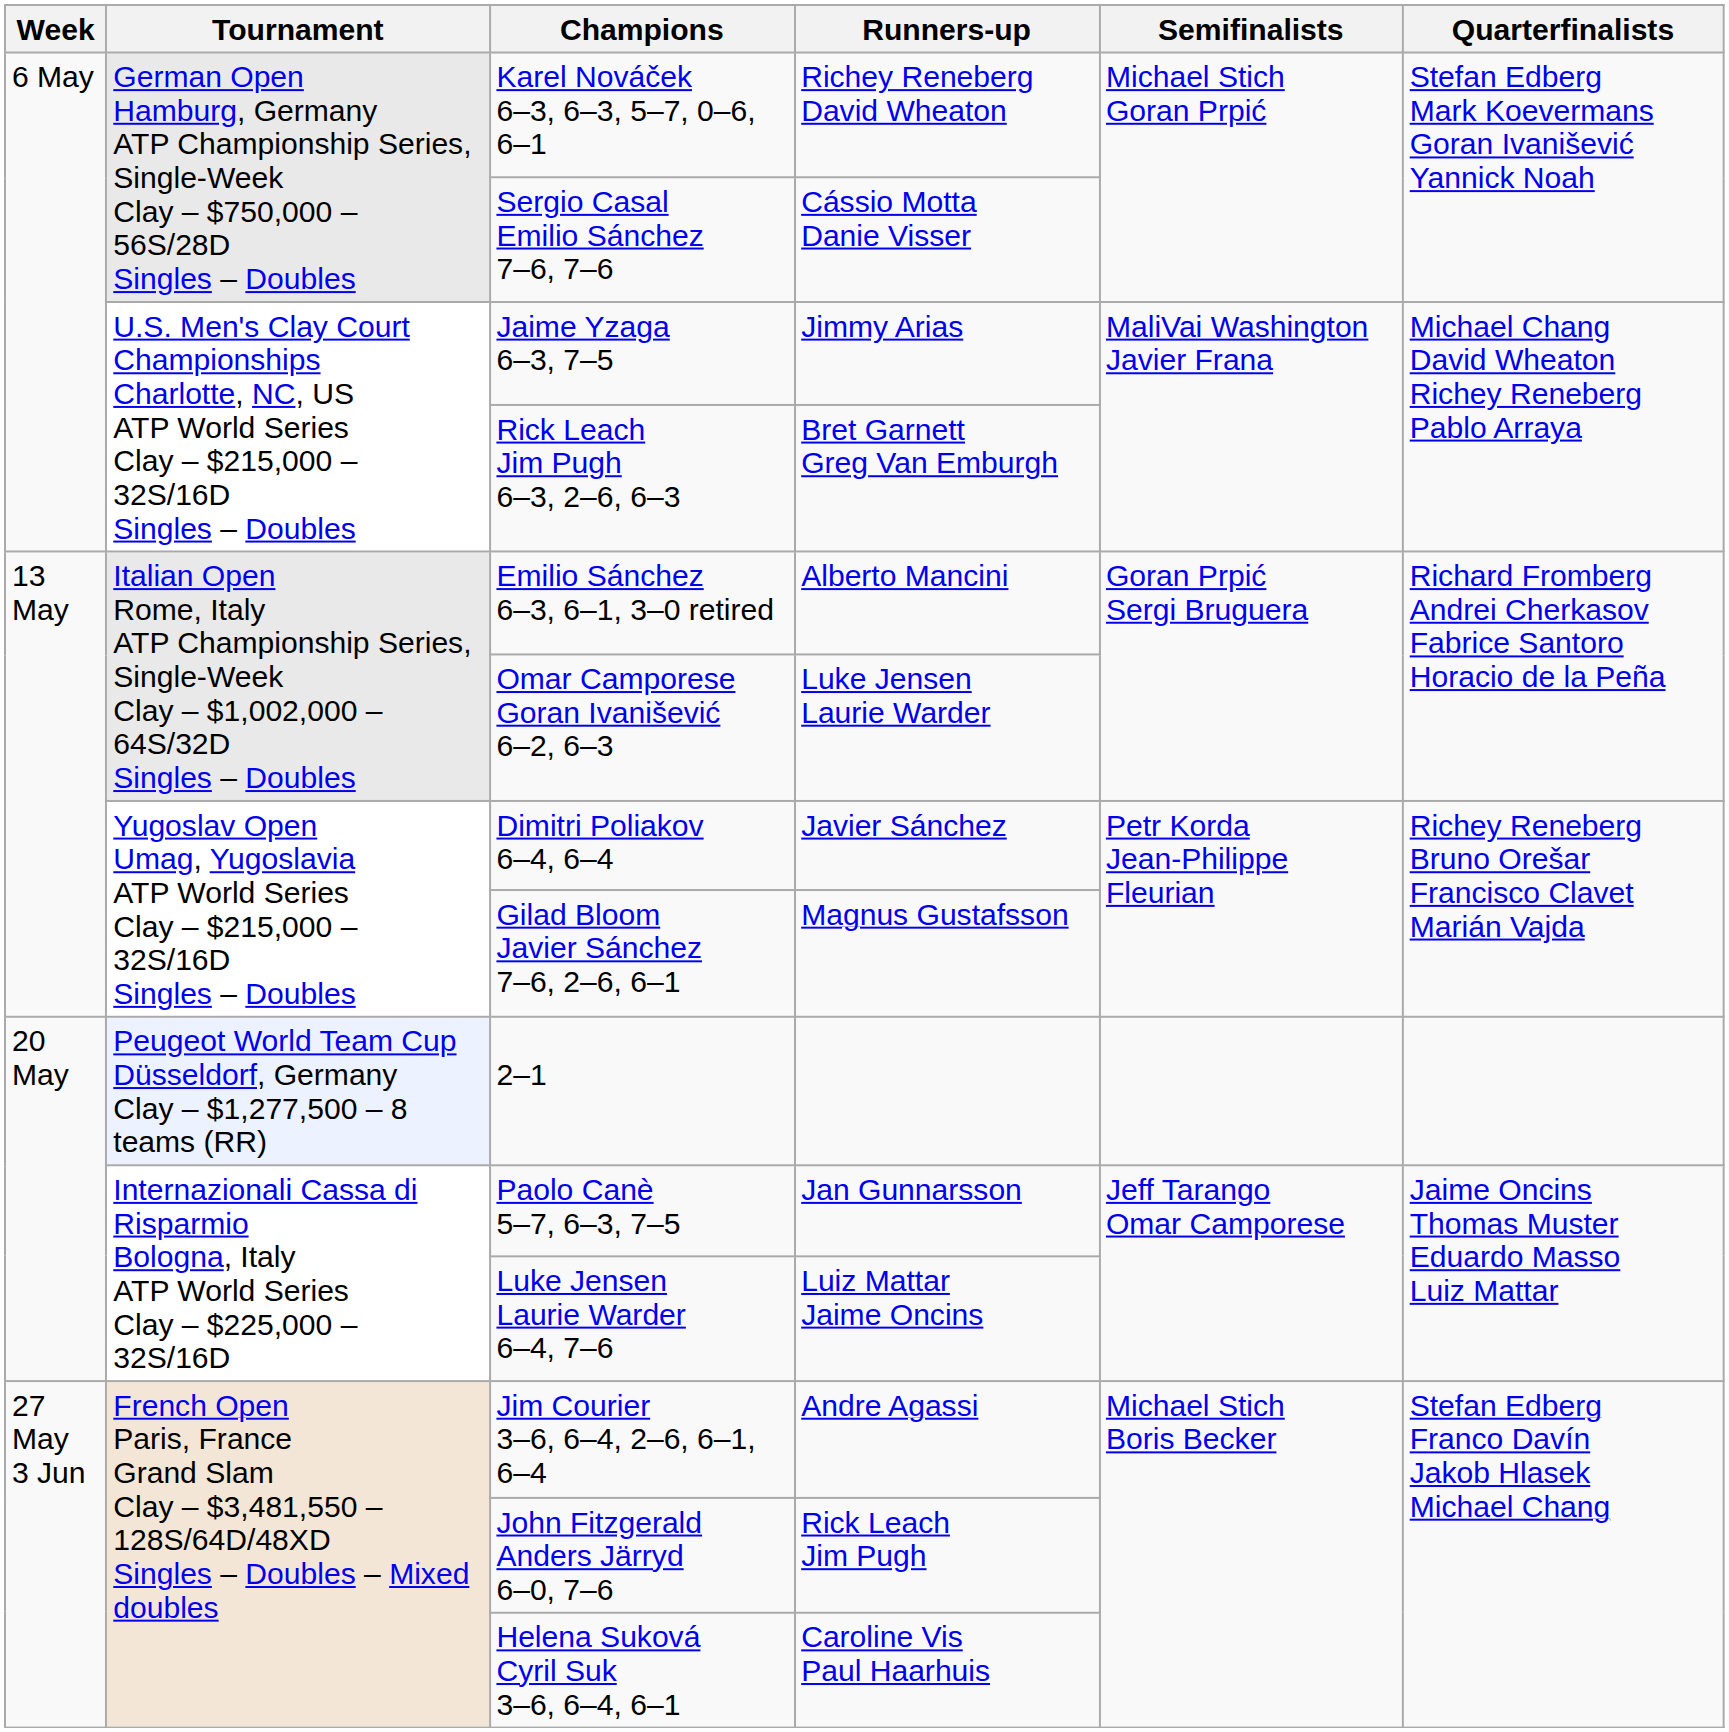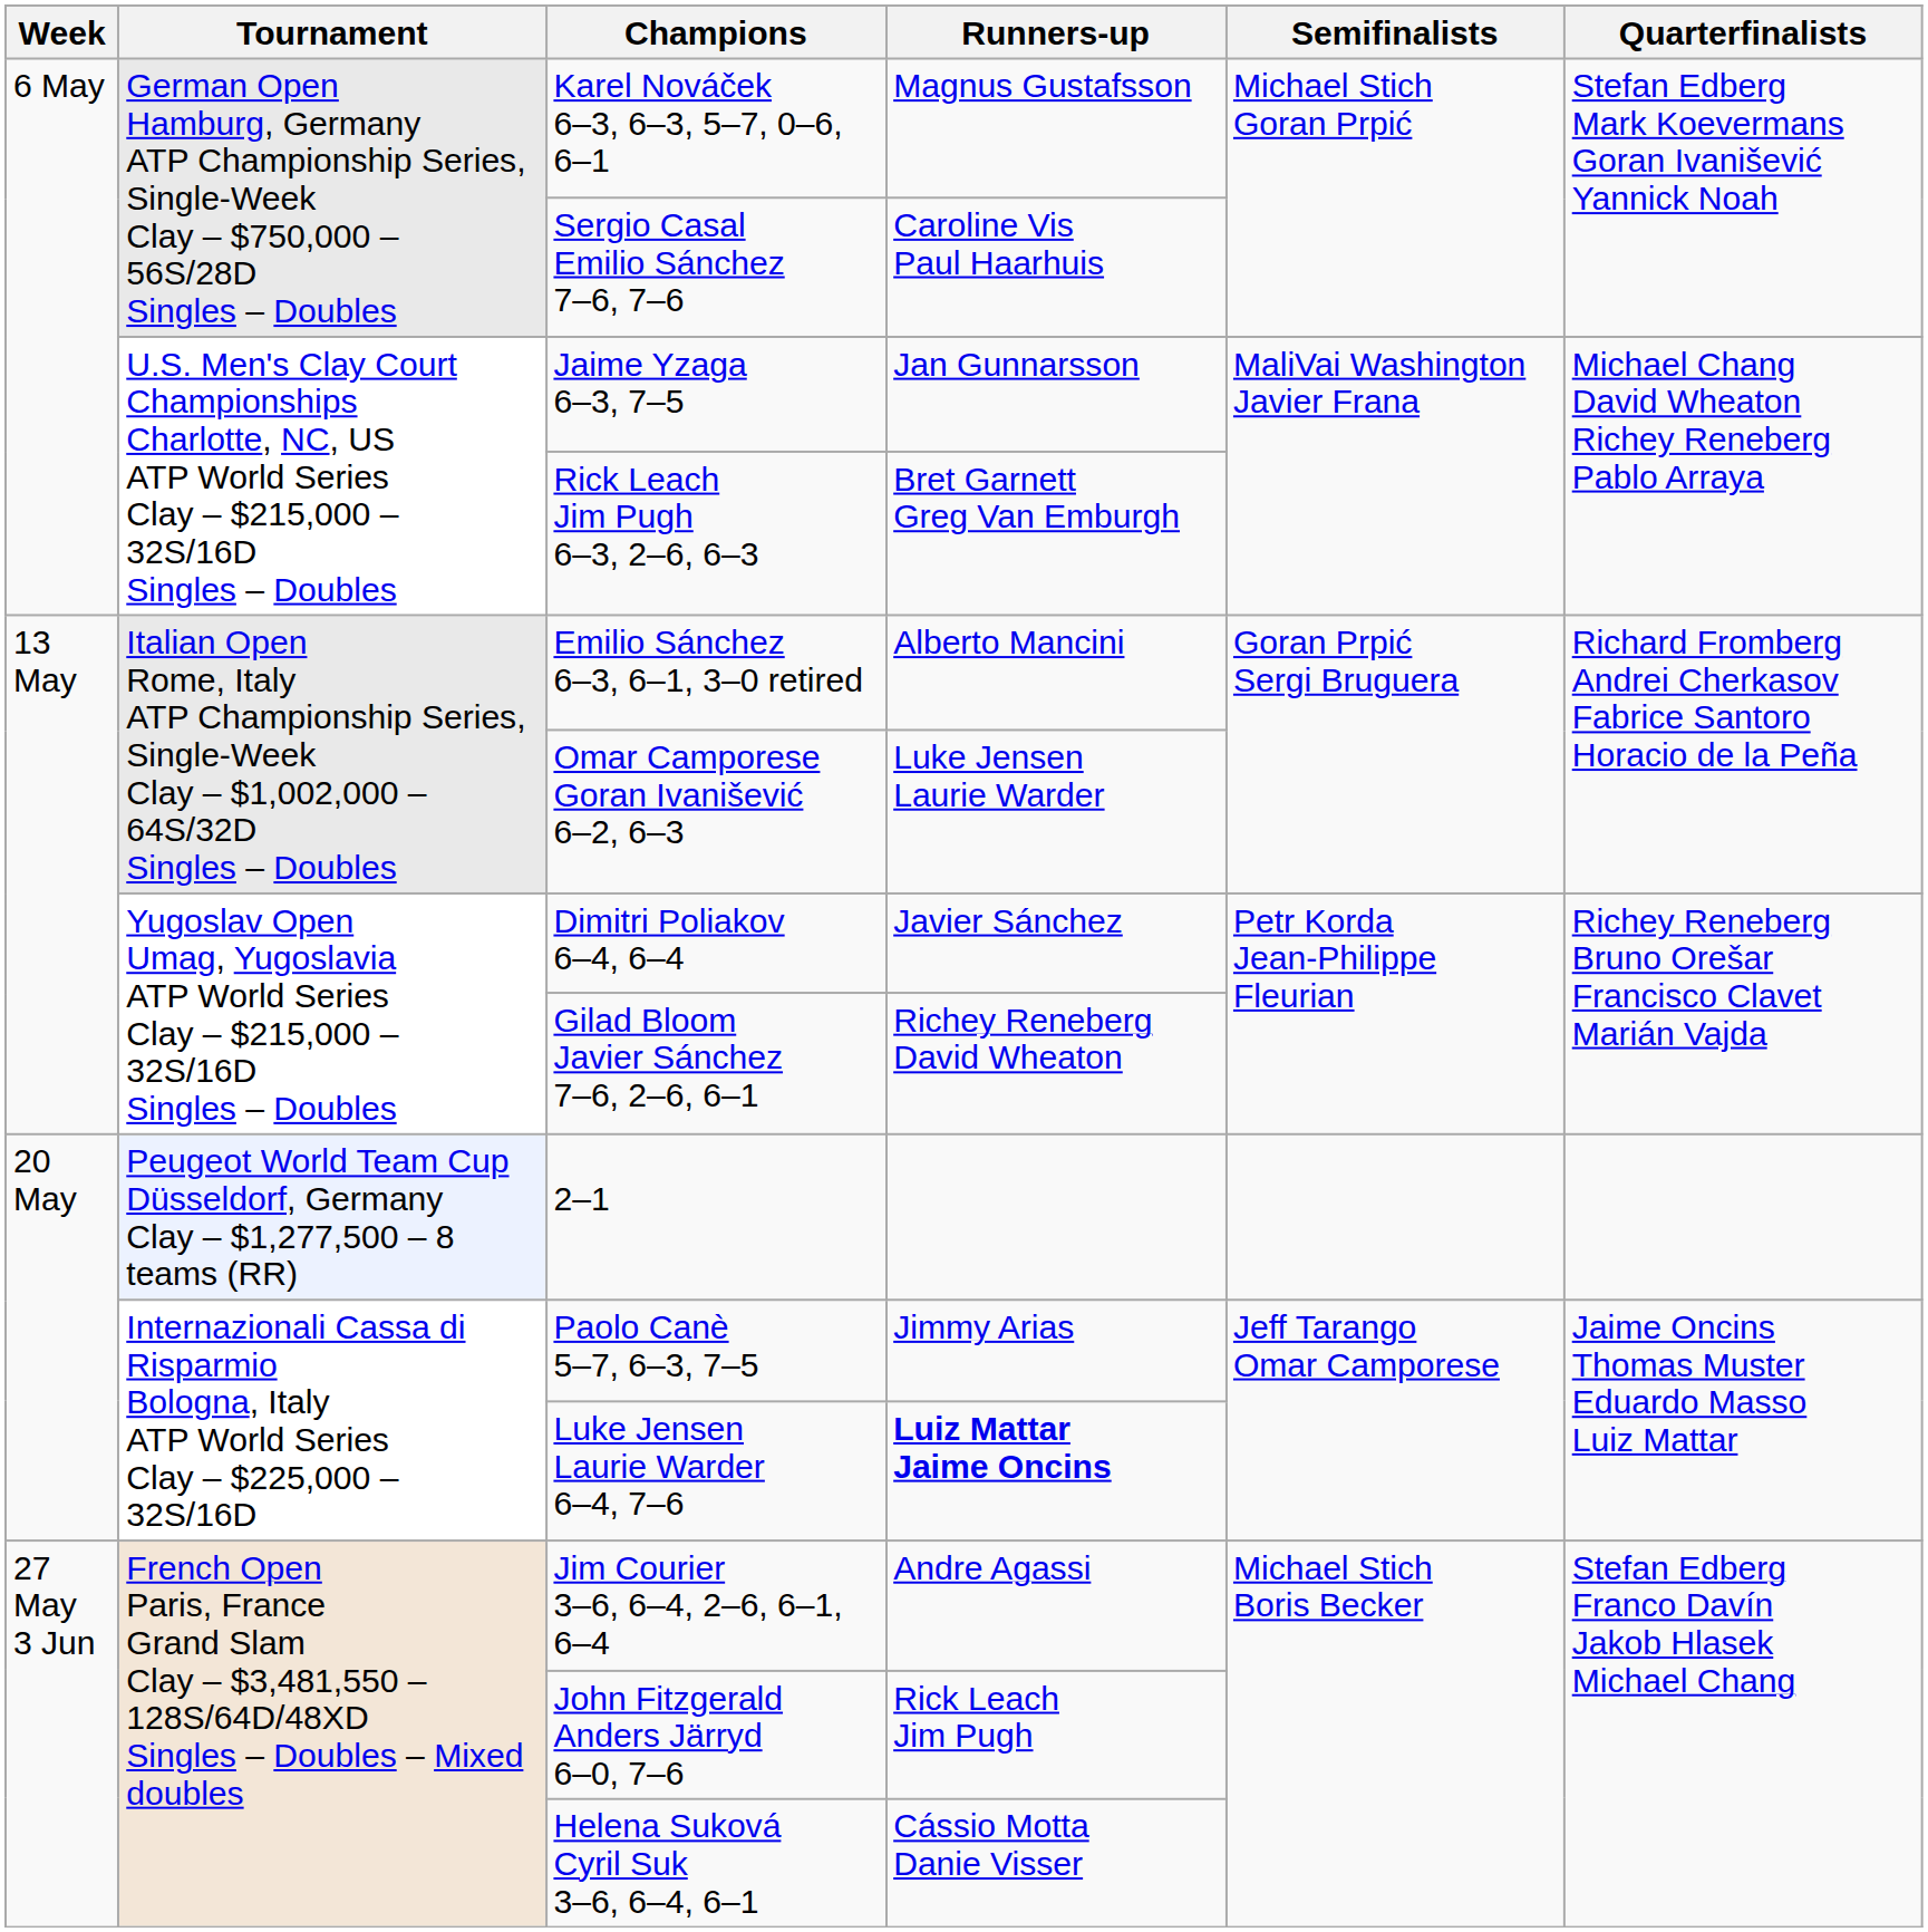Karel Nováček 6–3, 6–3, 5–7, 0–6, 6–1 | Runners-up: Richey Reneberg David Wheaton -> Magnus Gustafsson
Sergio Casal Emilio Sánchez 7–6, 7–6 | Runners-up: Cássio Motta Danie Visser -> Caroline Vis Paul Haarhuis
Jaime Yzaga 6–3, 7–5 | Runners-up: Jimmy Arias -> Jan Gunnarsson
Gilad Bloom Javier Sánchez 7–6, 2–6, 6–1 | Runners-up: Magnus Gustafsson -> Richey Reneberg David Wheaton
Paolo Canè 5–7, 6–3, 7–5 | Runners-up: Jan Gunnarsson -> Jimmy Arias
Luke Jensen Laurie Warder 6–4, 7–6 | Runners-up: normal -> bold
Helena Suková Cyril Suk 3–6, 6–4, 6–1 | Runners-up: Caroline Vis Paul Haarhuis -> Cássio Motta Danie Visser
